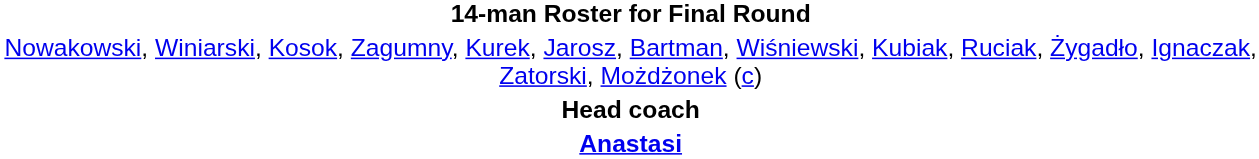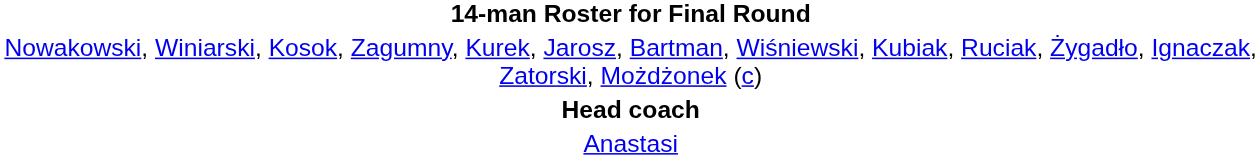row 4 | column 1: bold -> normal
